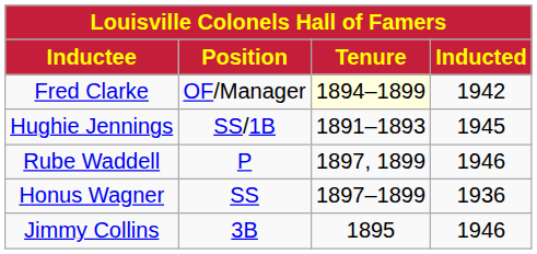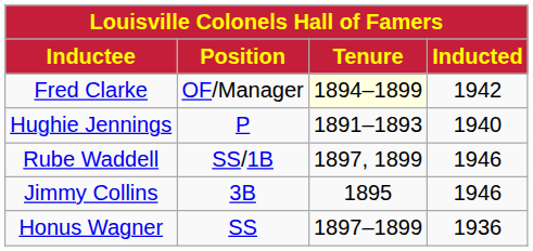Hughie Jennings | Position: SS/1B -> P
Hughie Jennings | Inducted: 1945 -> 1940
Rube Waddell | Position: P -> SS/1B
rows swapped: Honus Wagner <-> Jimmy Collins
